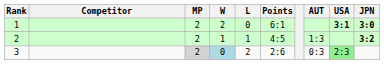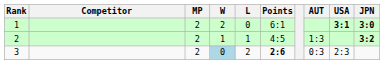3 | MP: lightgrey background -> no background
3 | Points: normal -> bold
3 | USA: lightgreen background -> no background
